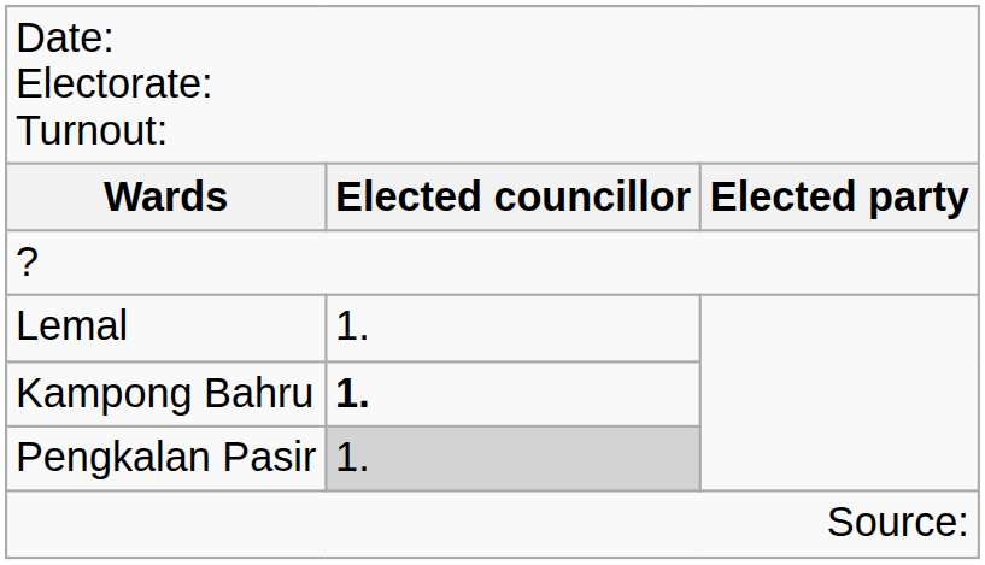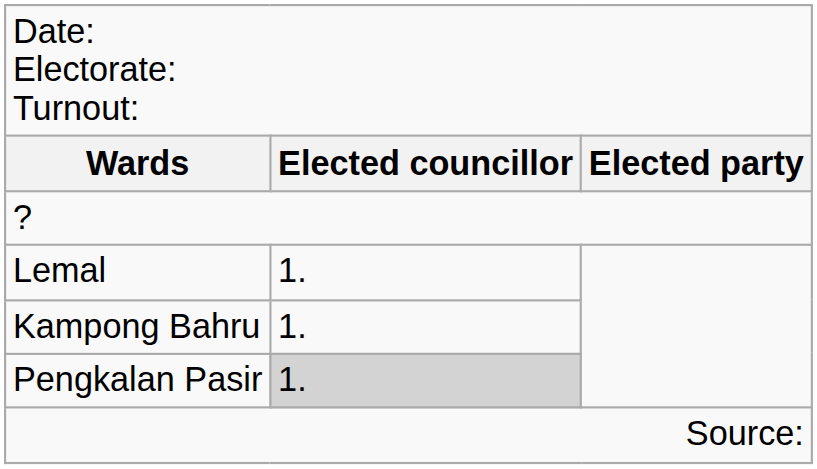Kampong Bahru | column 2: bold -> normal
